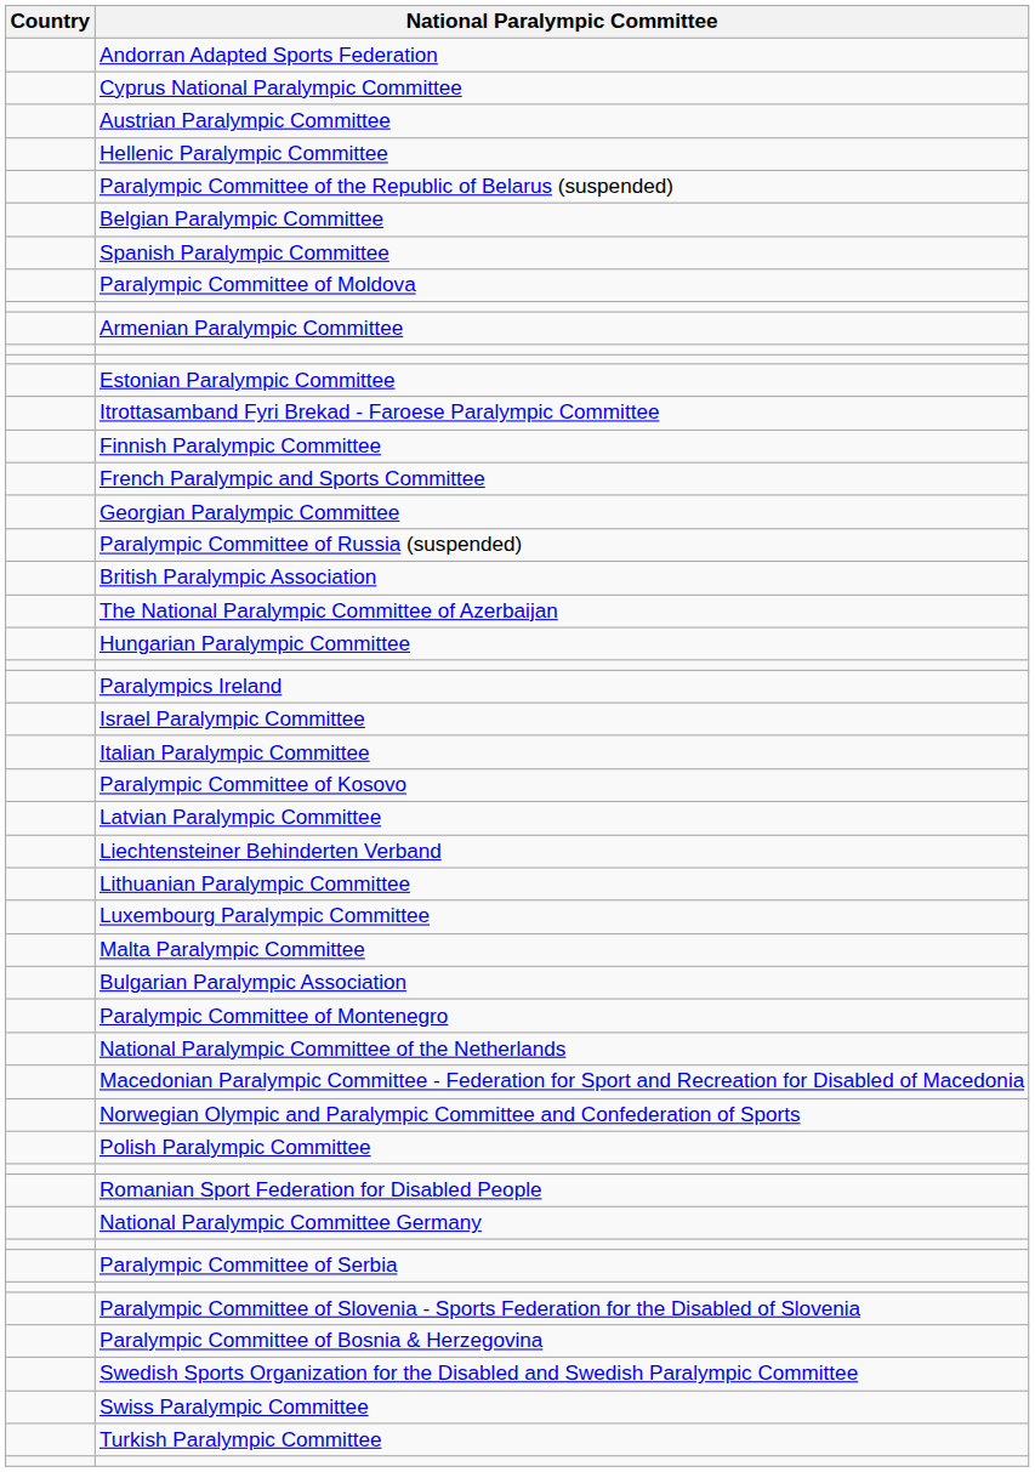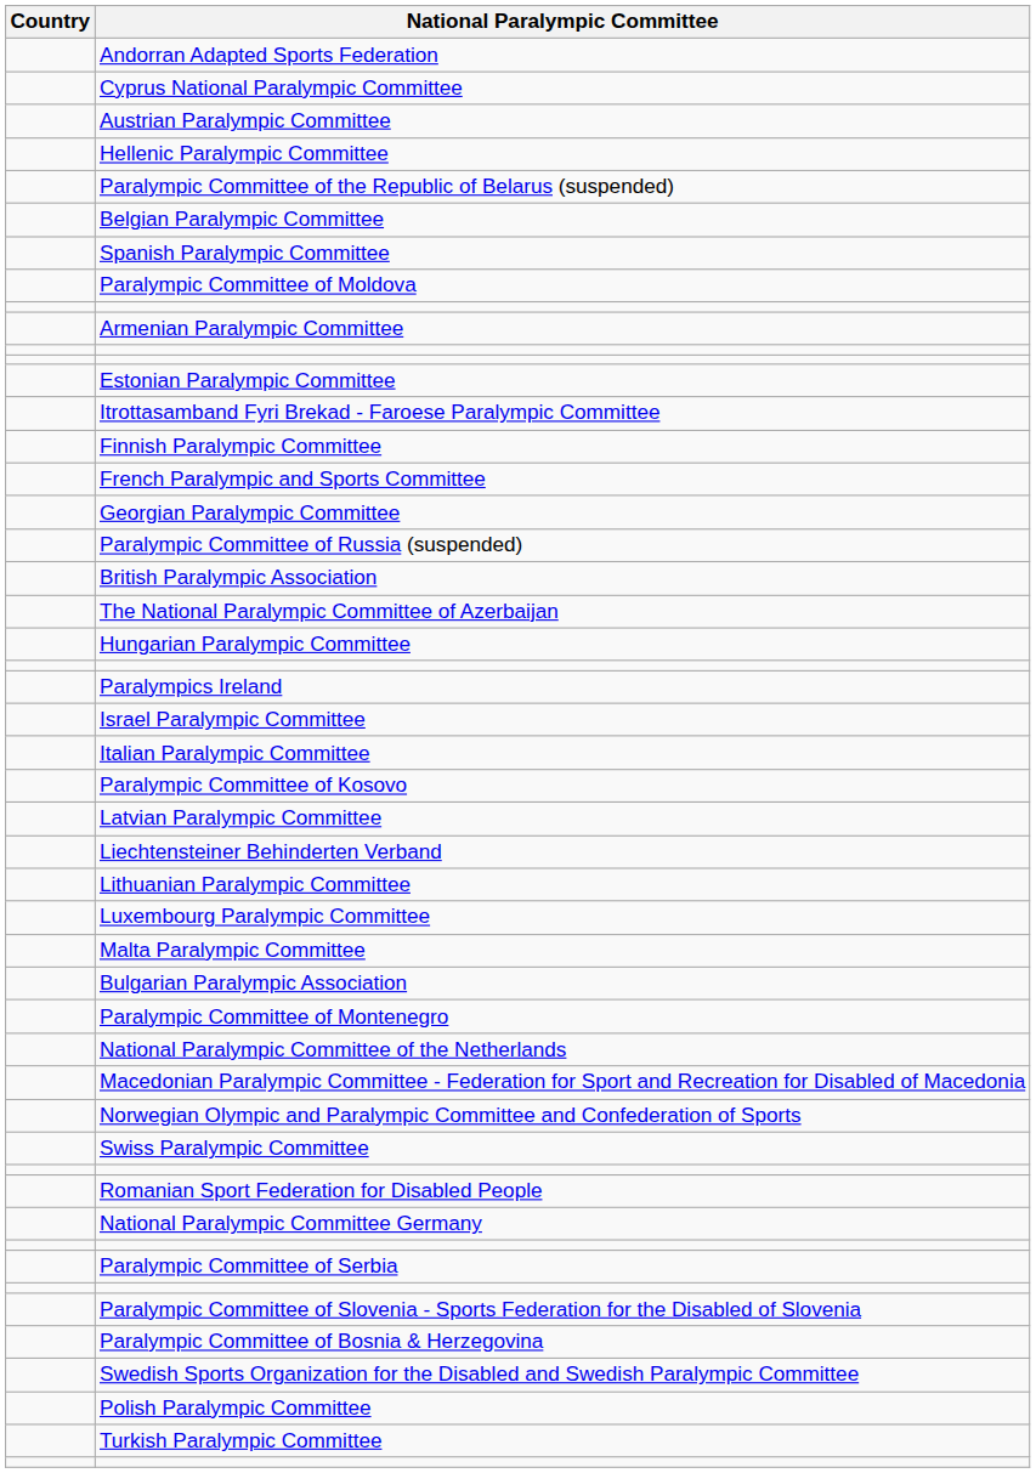row 38 | National Paralympic Committee: Polish Paralympic Committee -> Swiss Paralympic Committee
row 48 | National Paralympic Committee: Swiss Paralympic Committee -> Polish Paralympic Committee
